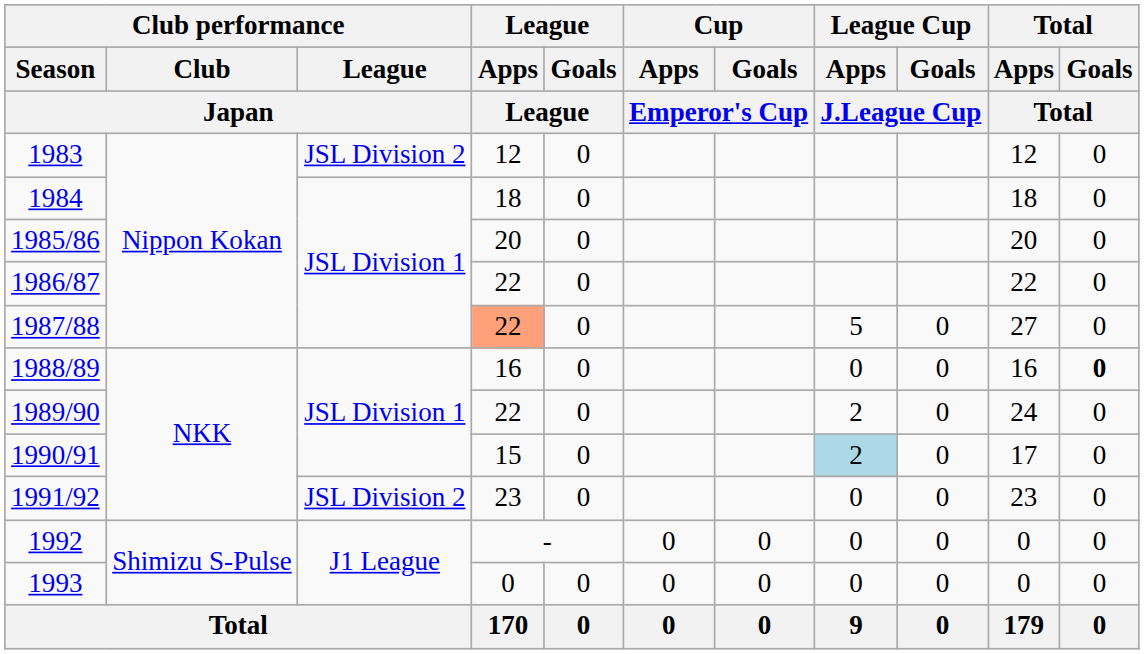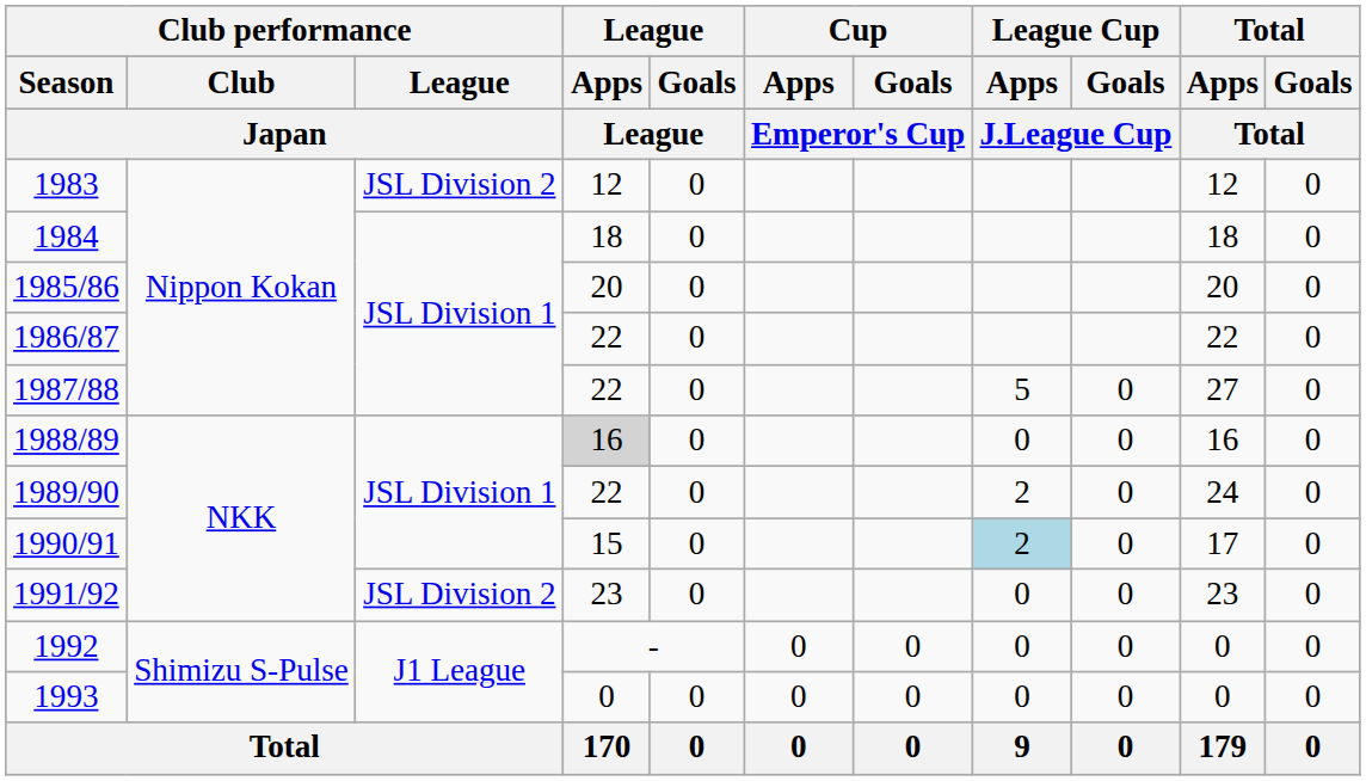1987/88 | League / Apps / League: lightsalmon background -> no background
1988/89 | League / Apps / League: no background -> lightgrey background
1988/89 | Total / Goals / Total: bold -> normal
